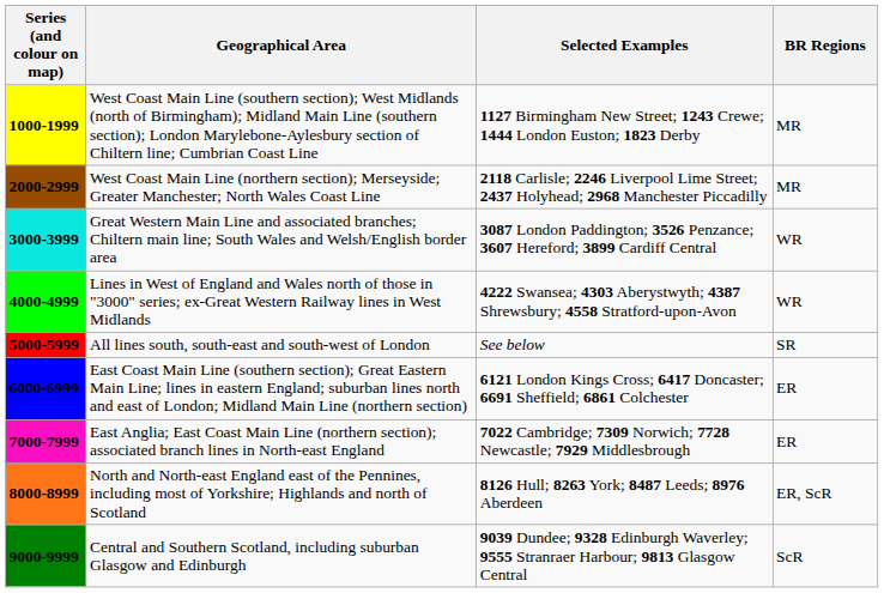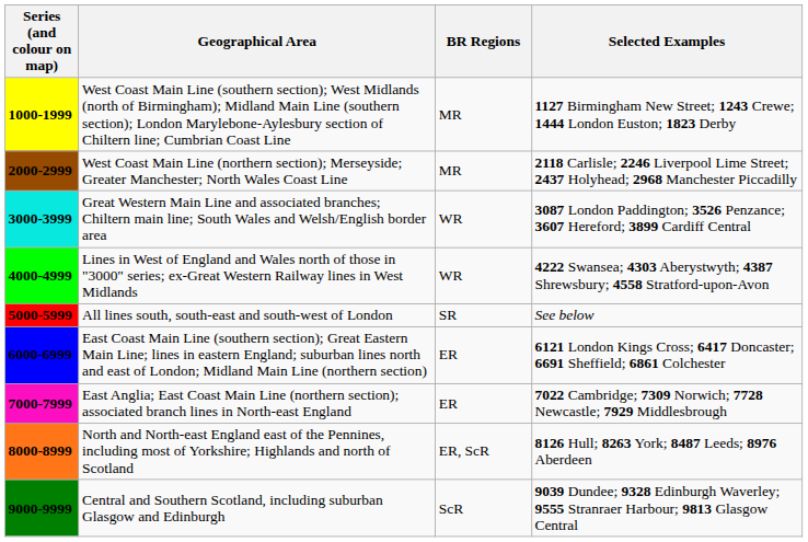columns swapped: Selected Examples <-> BR Regions
